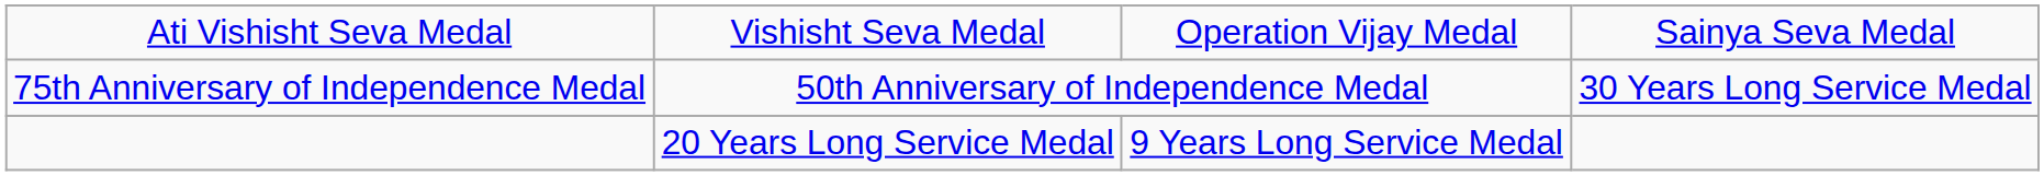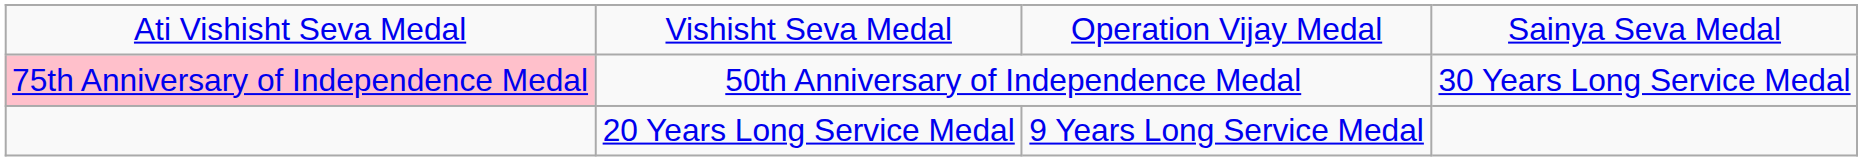75th Anniversary of Independence Medal | column 1: no background -> pink background
